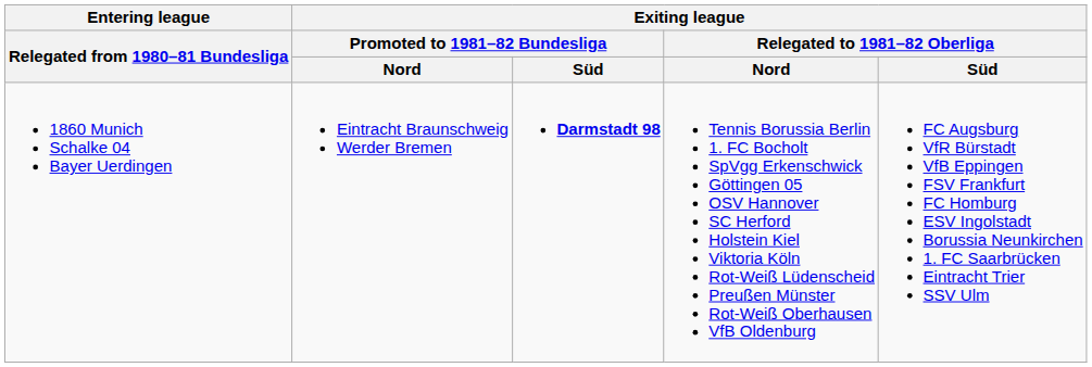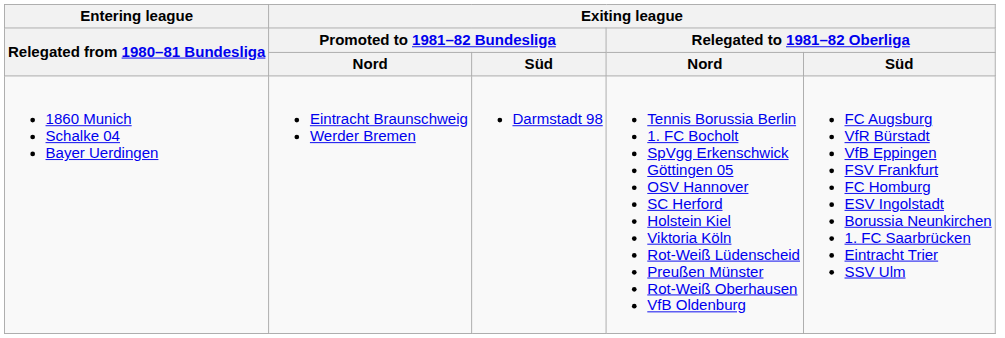1860 Munich Schalke 04 Bayer Uerdingen | Exiting league / Promoted to 1981–82 Bundesliga / Süd: bold -> normal
